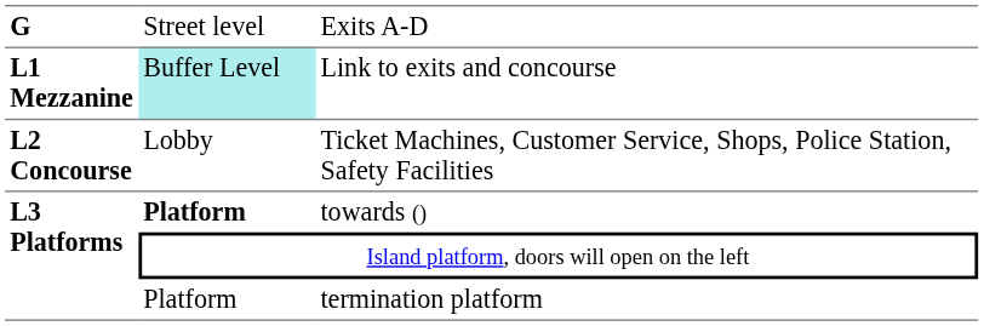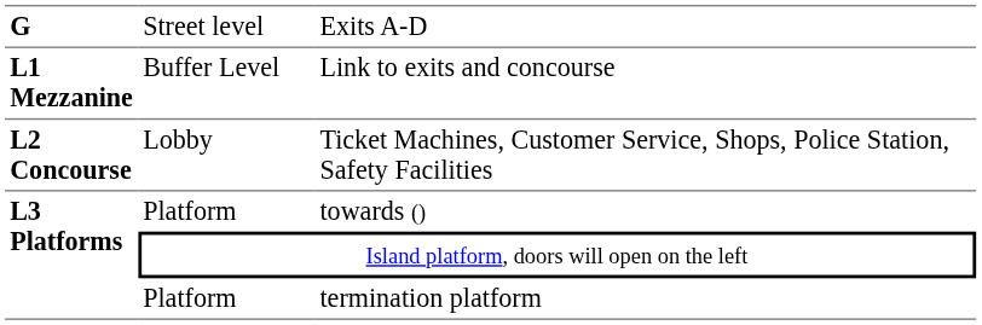Link to exits and concourse | column 2: paleturquoise background -> no background
towards () | column 2: bold -> normal
